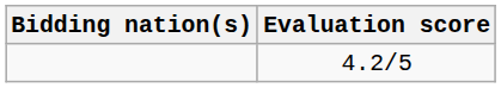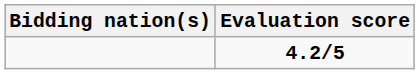row 2 | Evaluation score: normal -> bold
